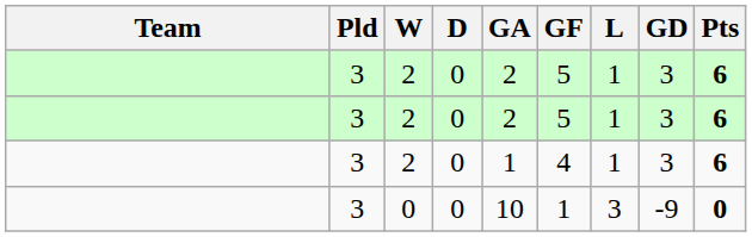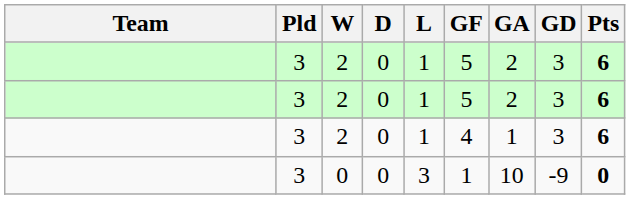columns swapped: L <-> GA
